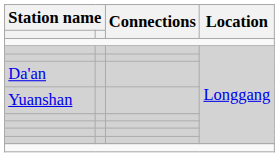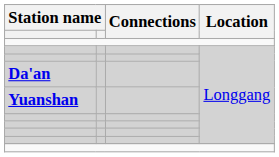Da'an | column 1: normal -> bold
Yuanshan | column 1: normal -> bold
